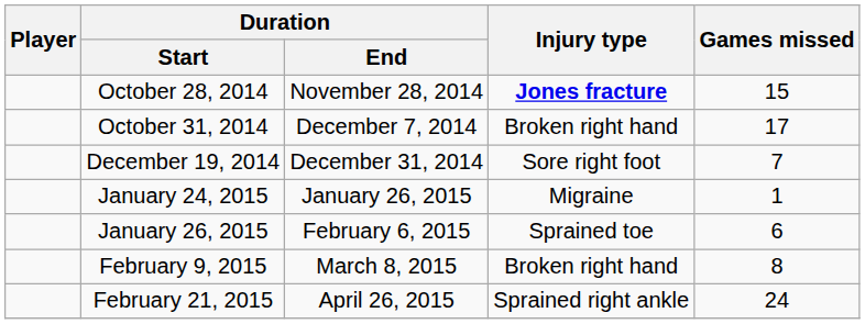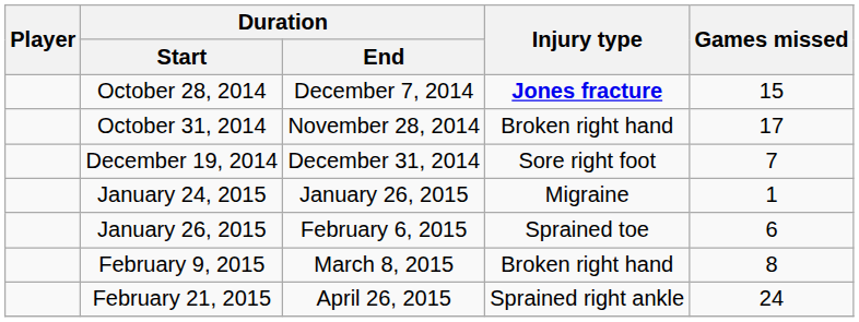October 28, 2014 | Duration / End: November 28, 2014 -> December 7, 2014
October 31, 2014 | Duration / End: December 7, 2014 -> November 28, 2014
